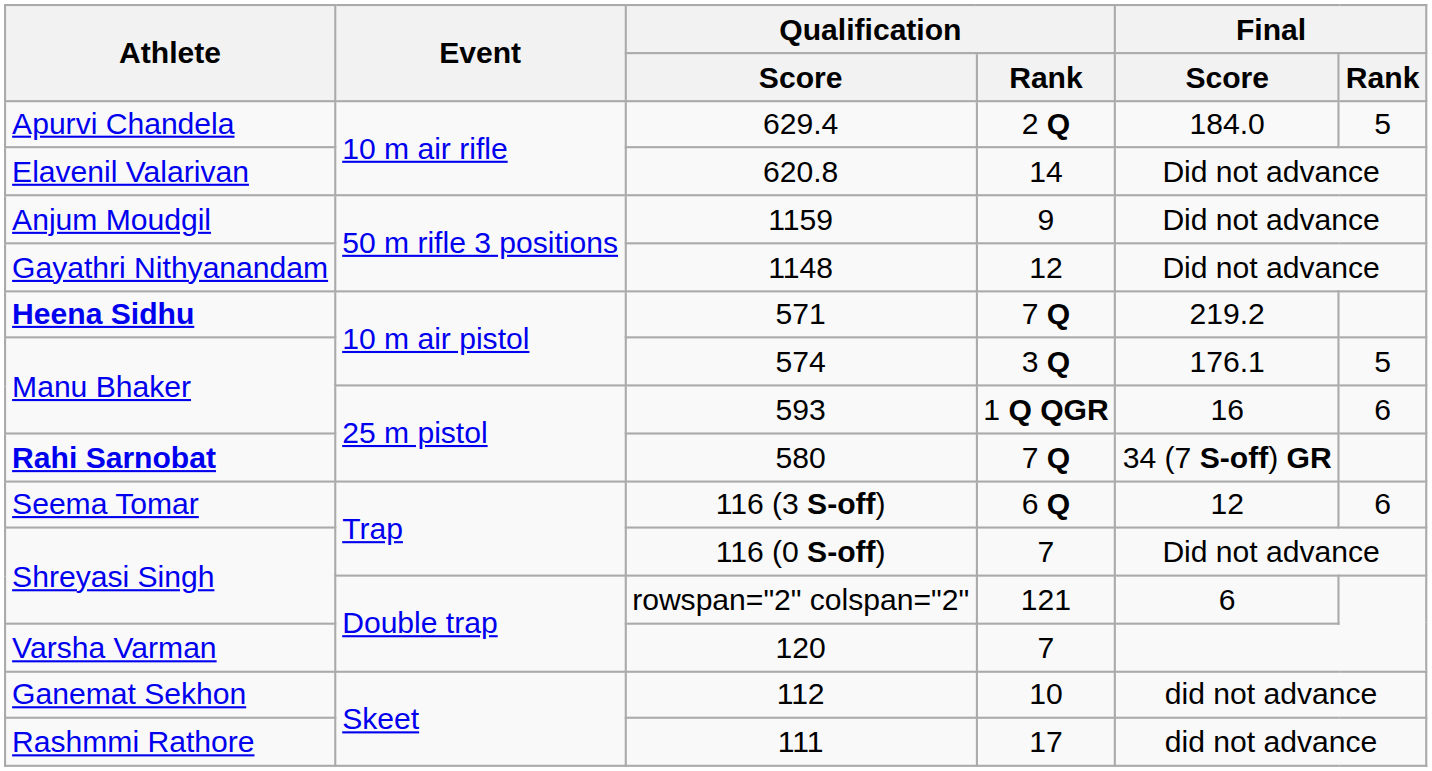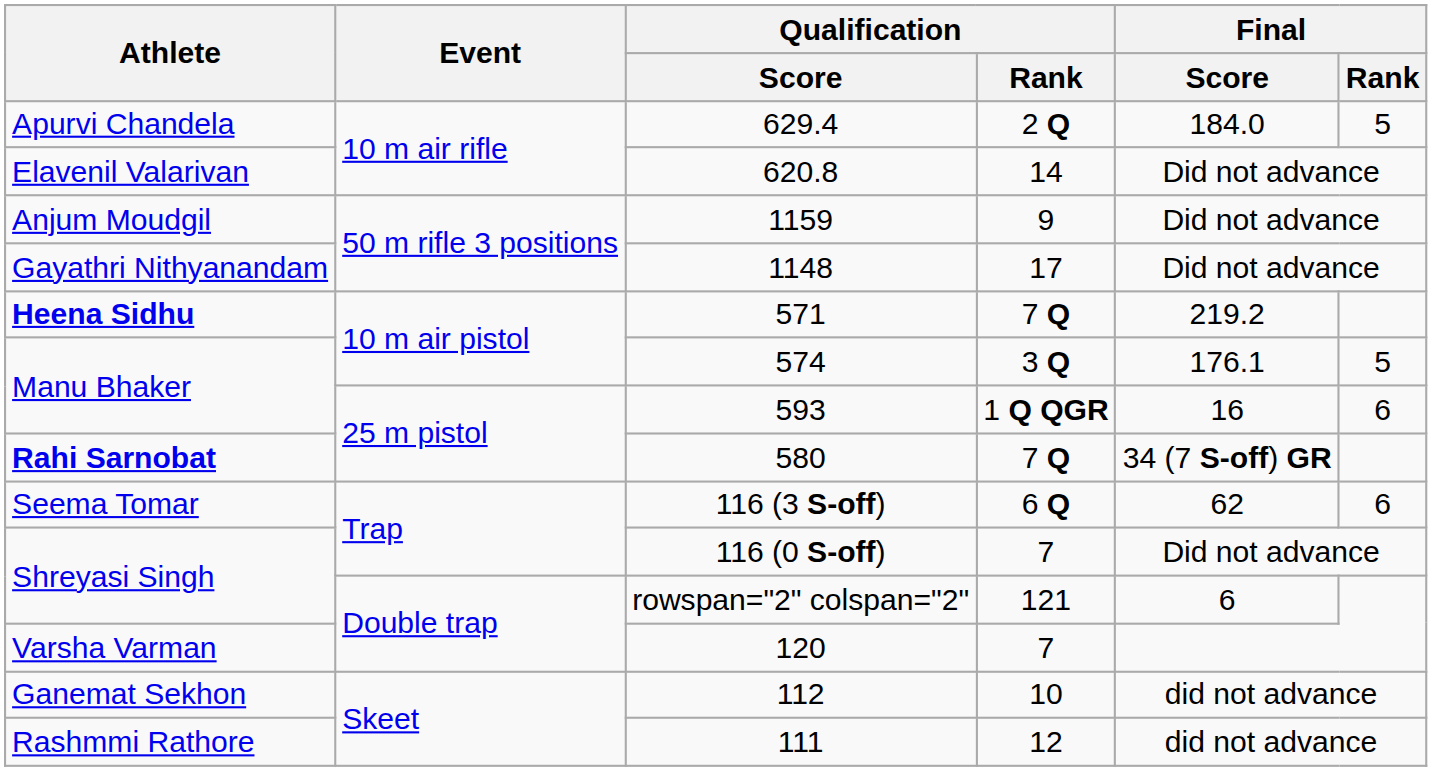1148 | Qualification / Rank: 12 -> 17
116 (3 S-off) | Final / Score: 12 -> 62
111 | Qualification / Rank: 17 -> 12
